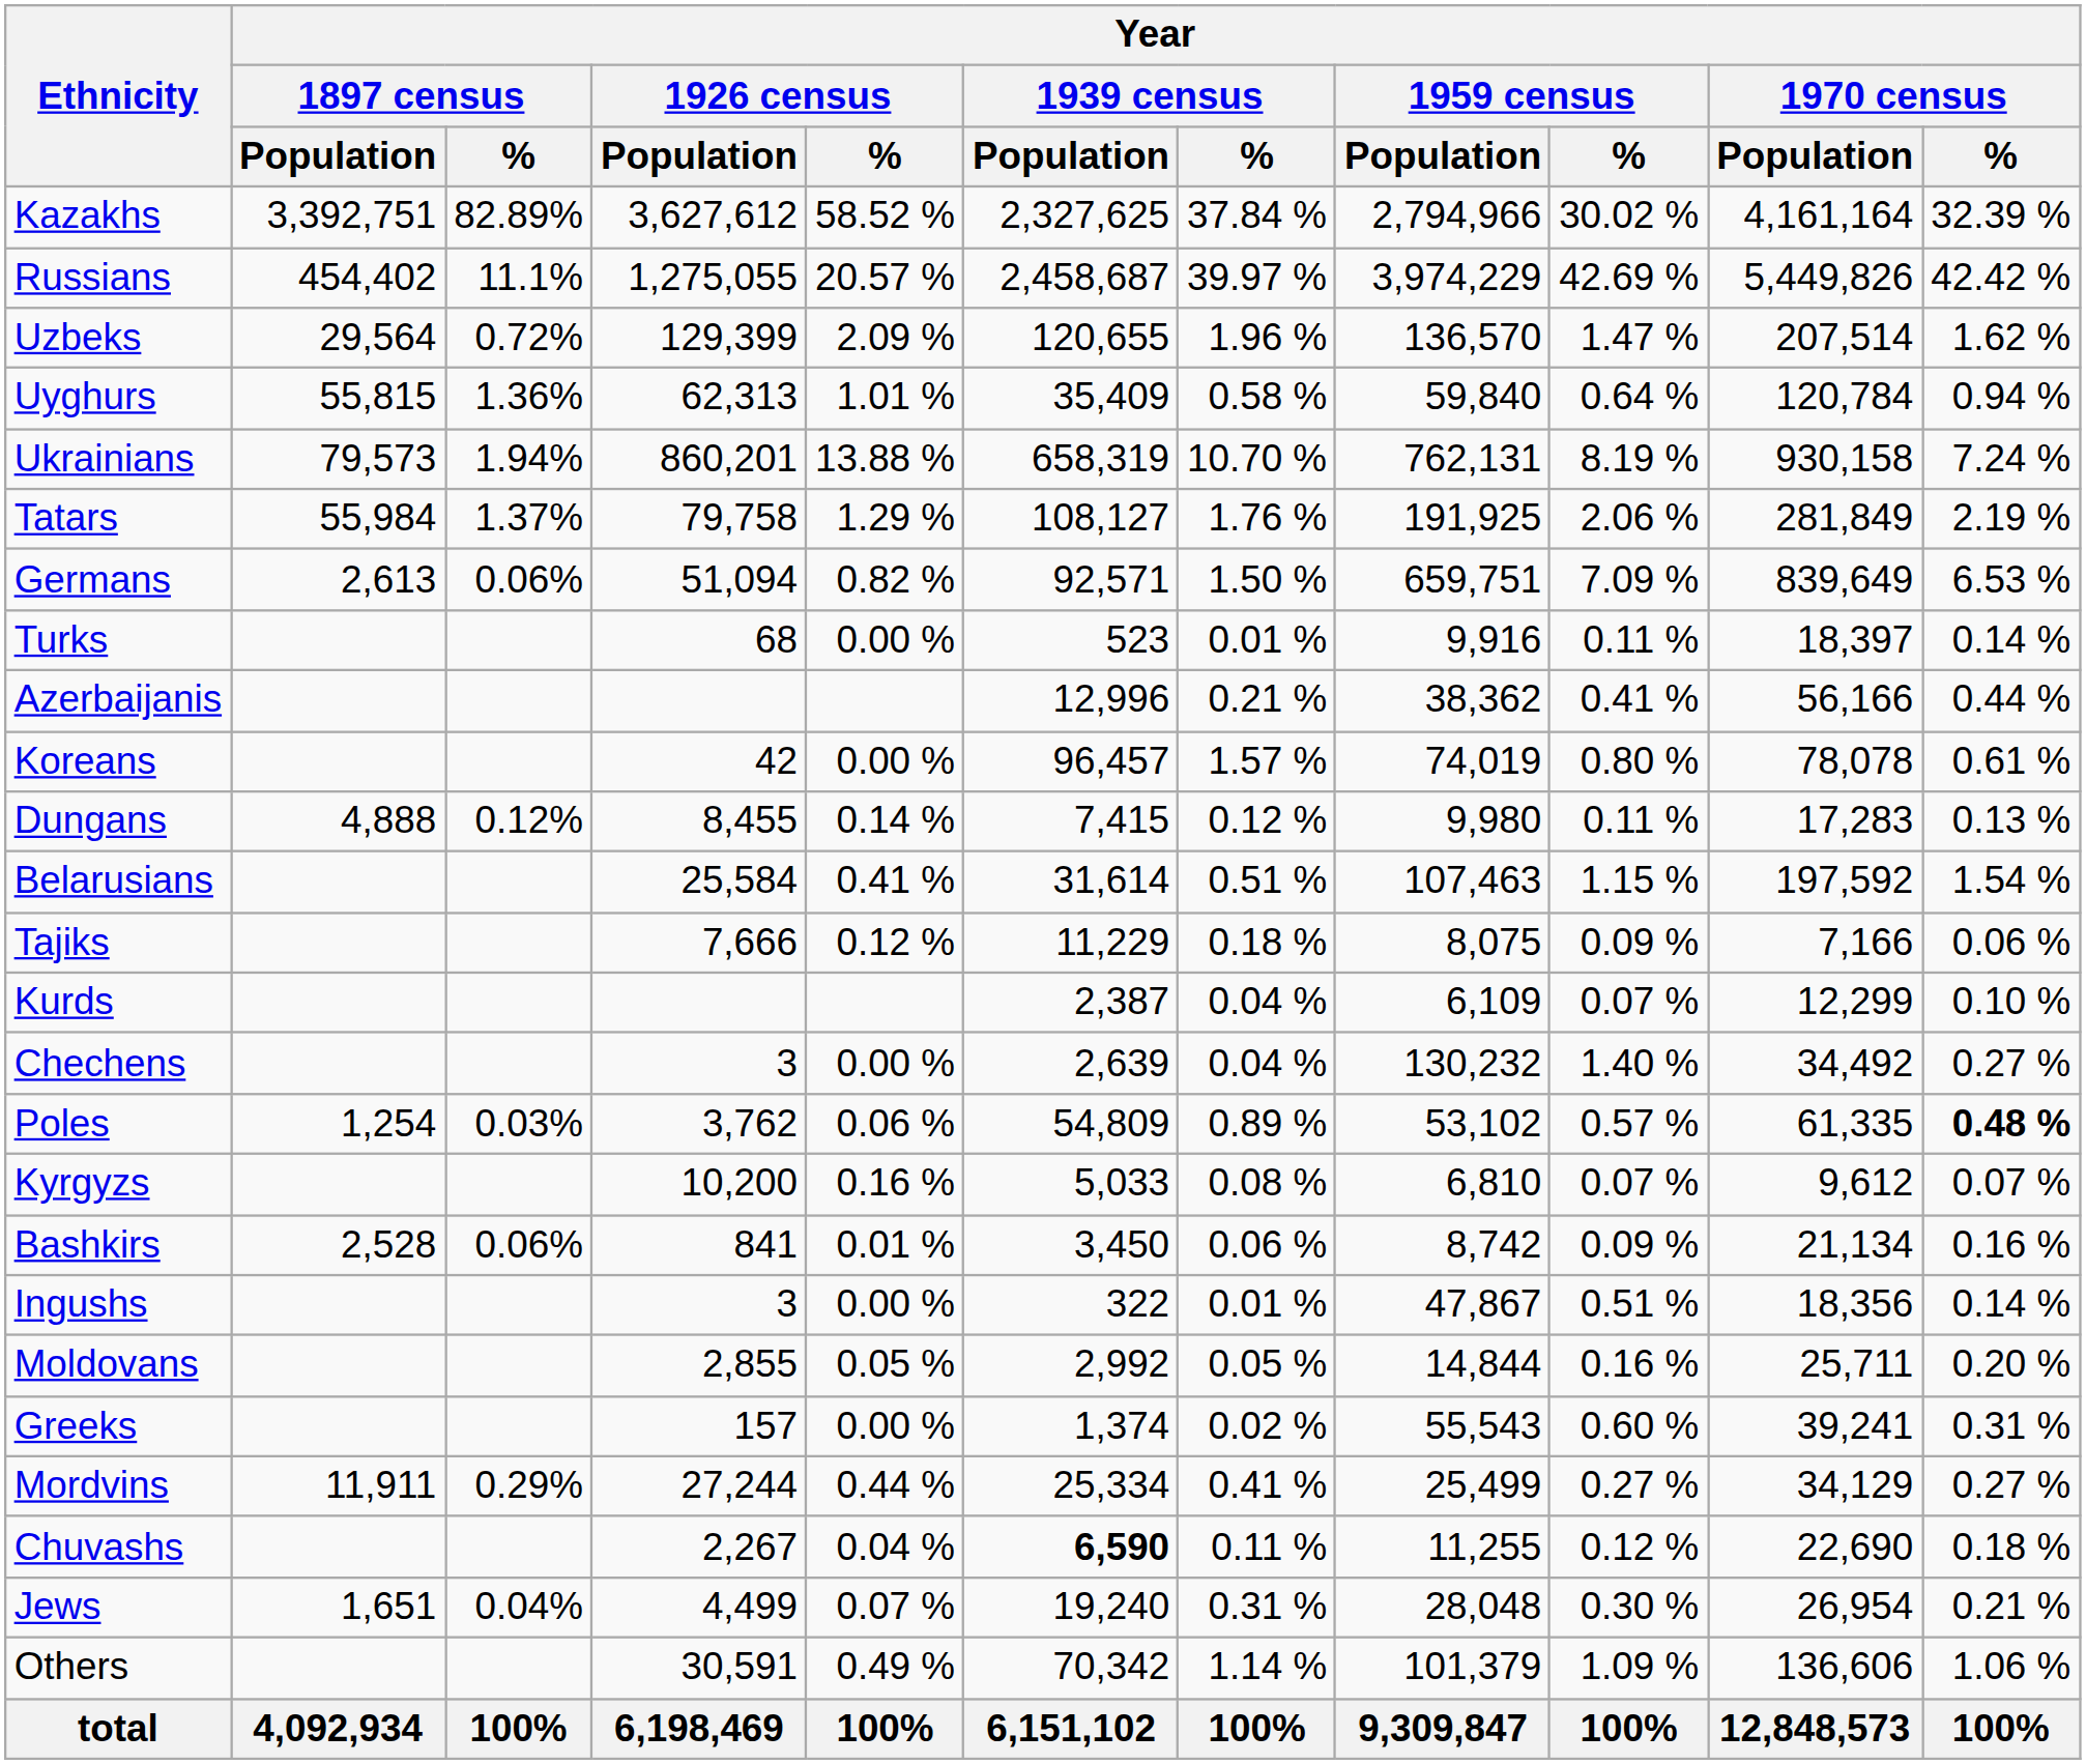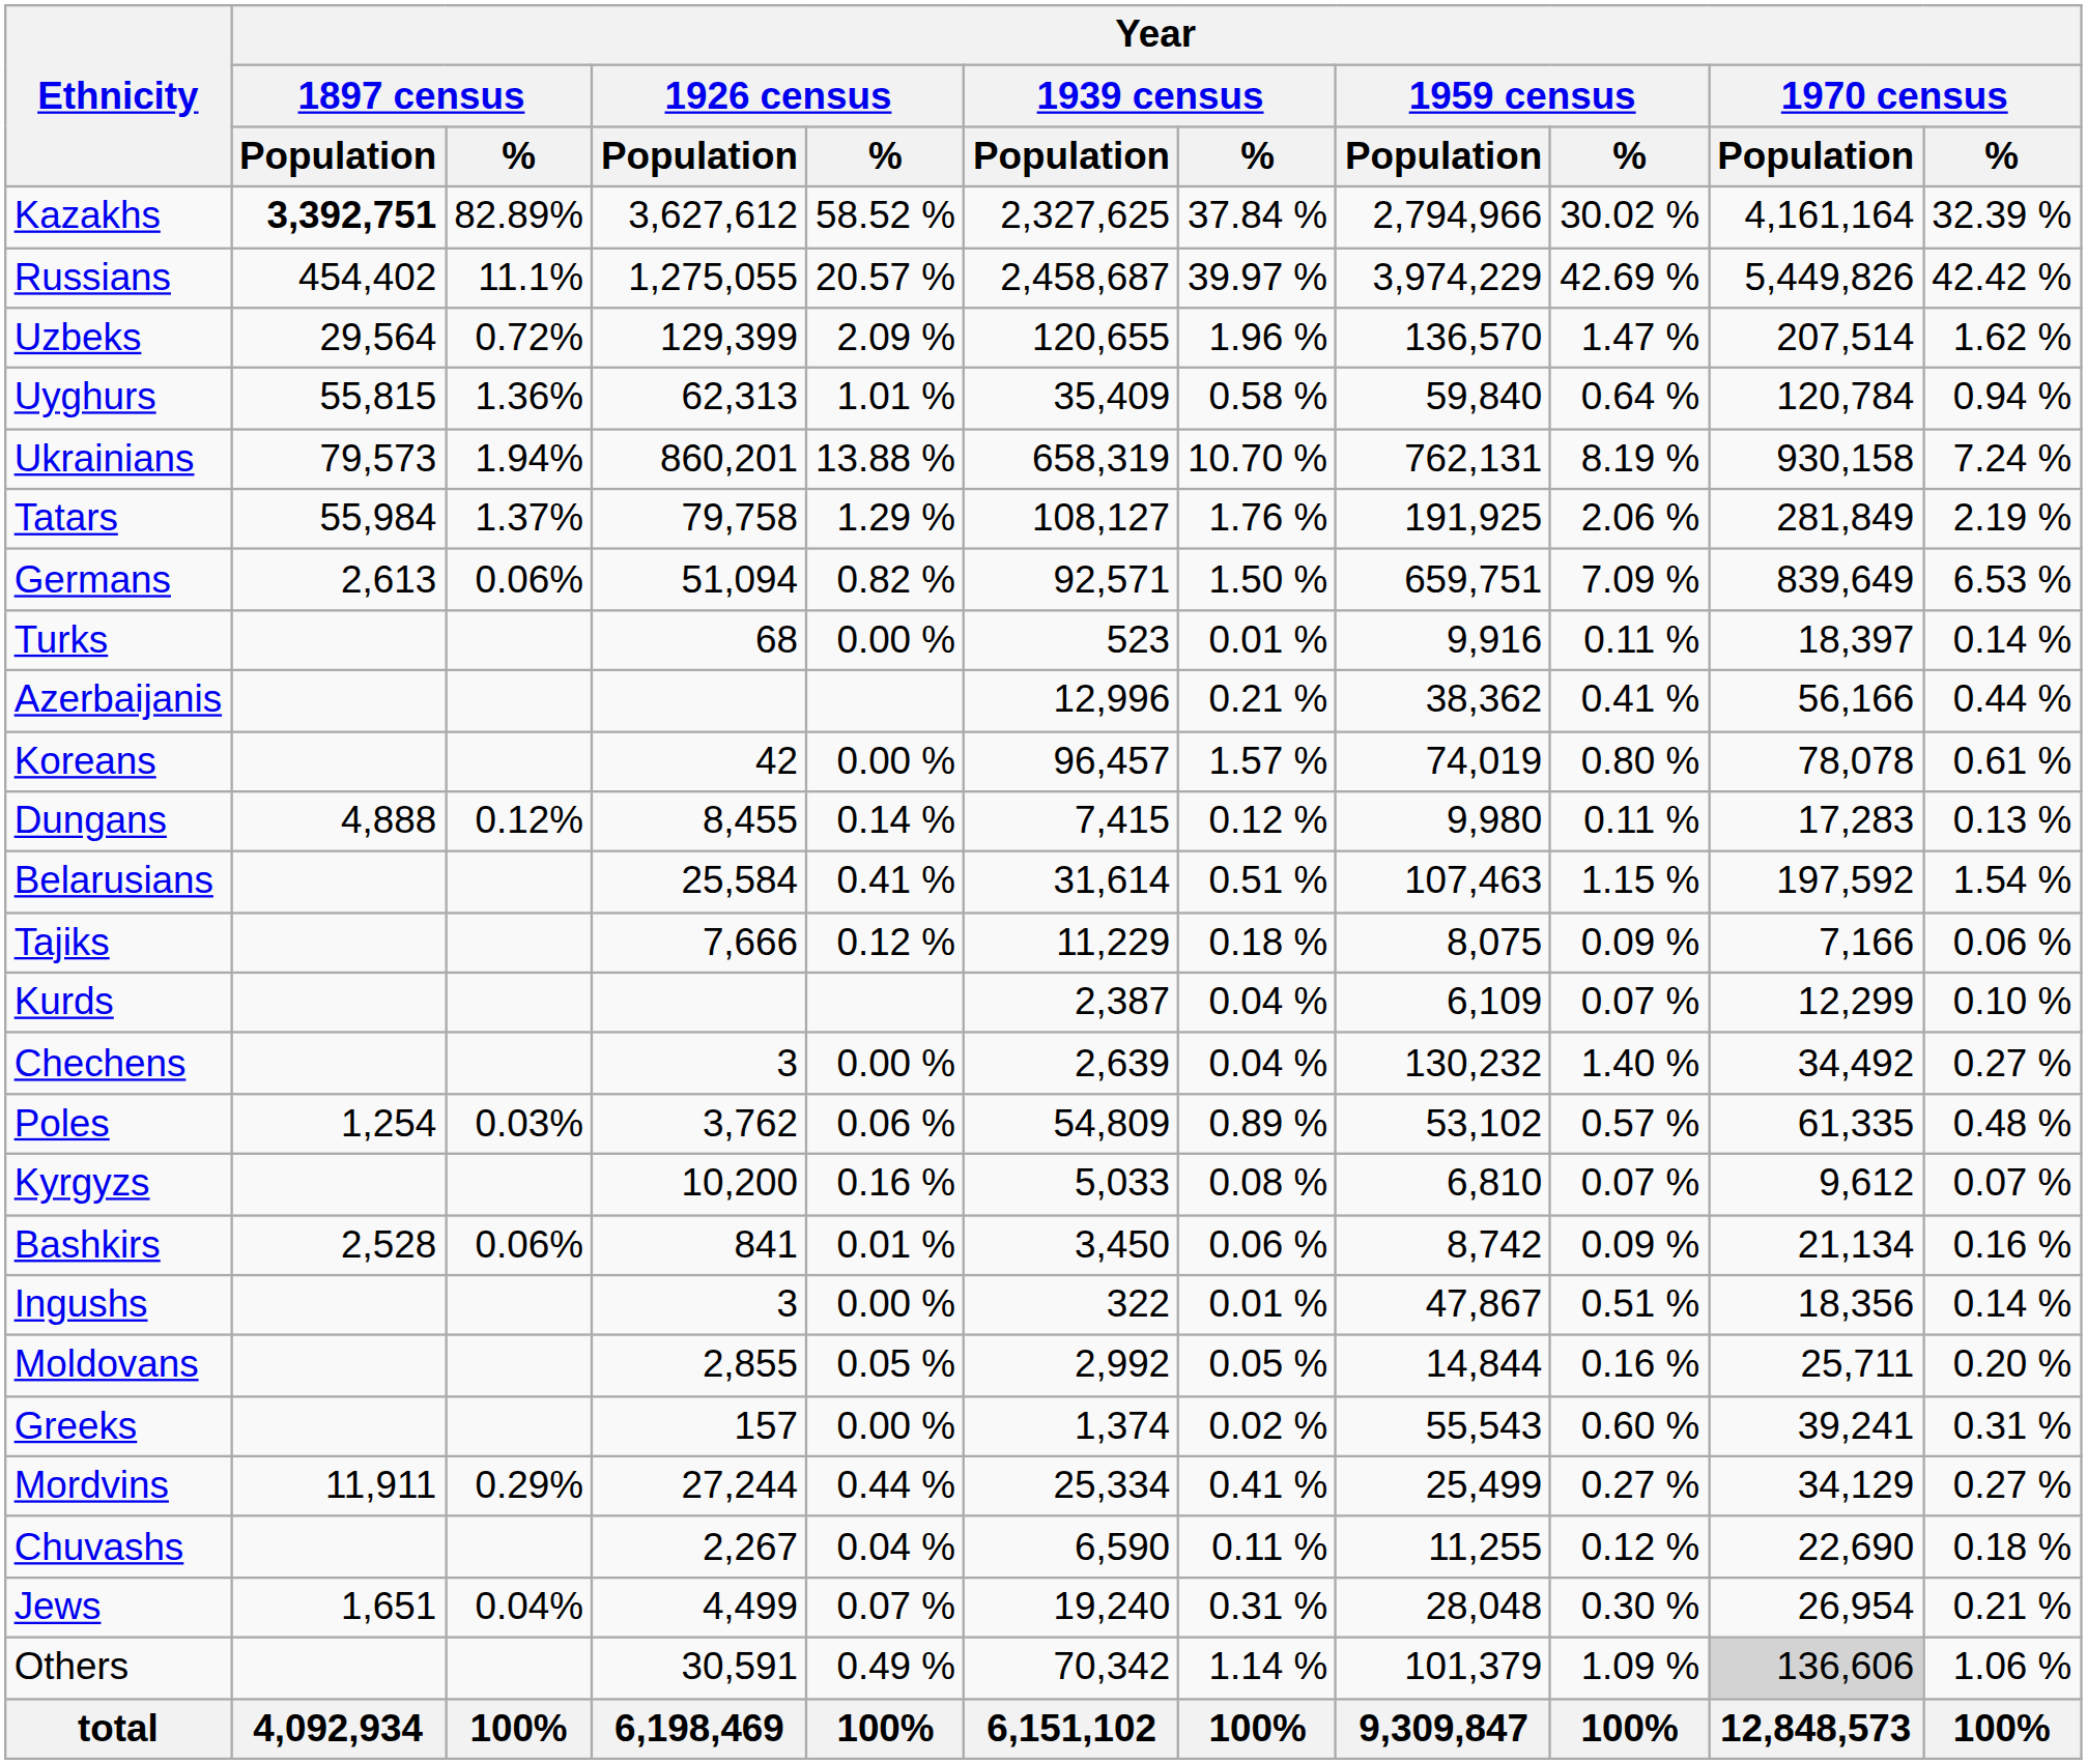Kazakhs | Year / 1897 census / Population: normal -> bold
Poles | Year / 1970 census / %: bold -> normal
Chuvashs | Year / 1939 census / Population: bold -> normal
Others | Year / 1970 census / Population: no background -> lightgrey background
